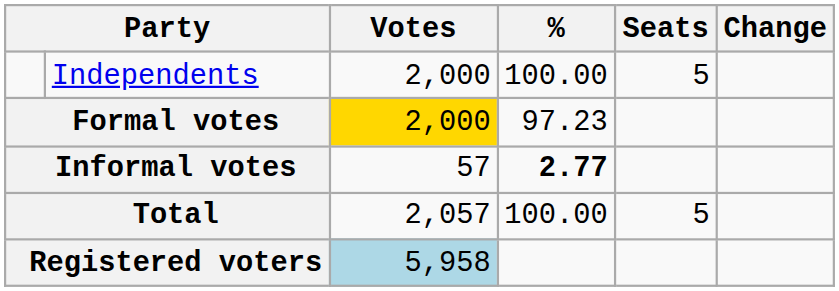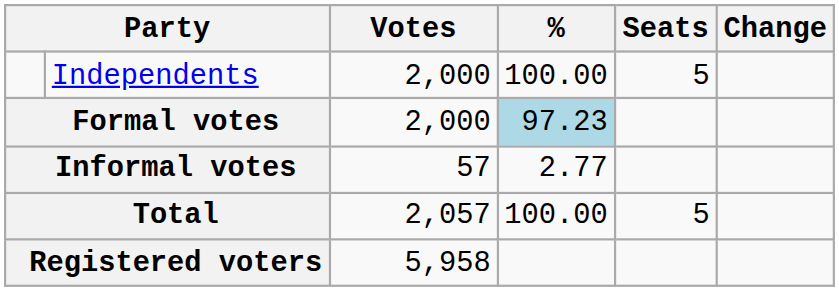Formal votes | Votes: gold background -> no background
Formal votes | %: no background -> lightblue background
Informal votes | %: bold -> normal
Registered voters | Votes: lightblue background -> no background
